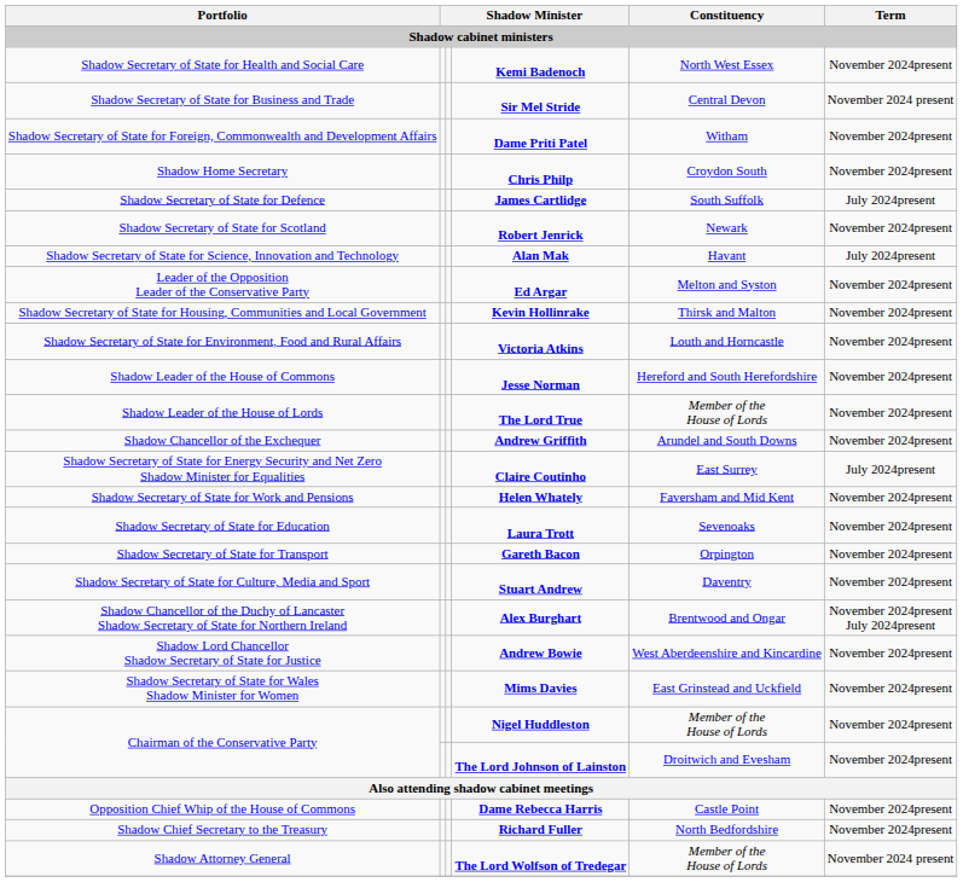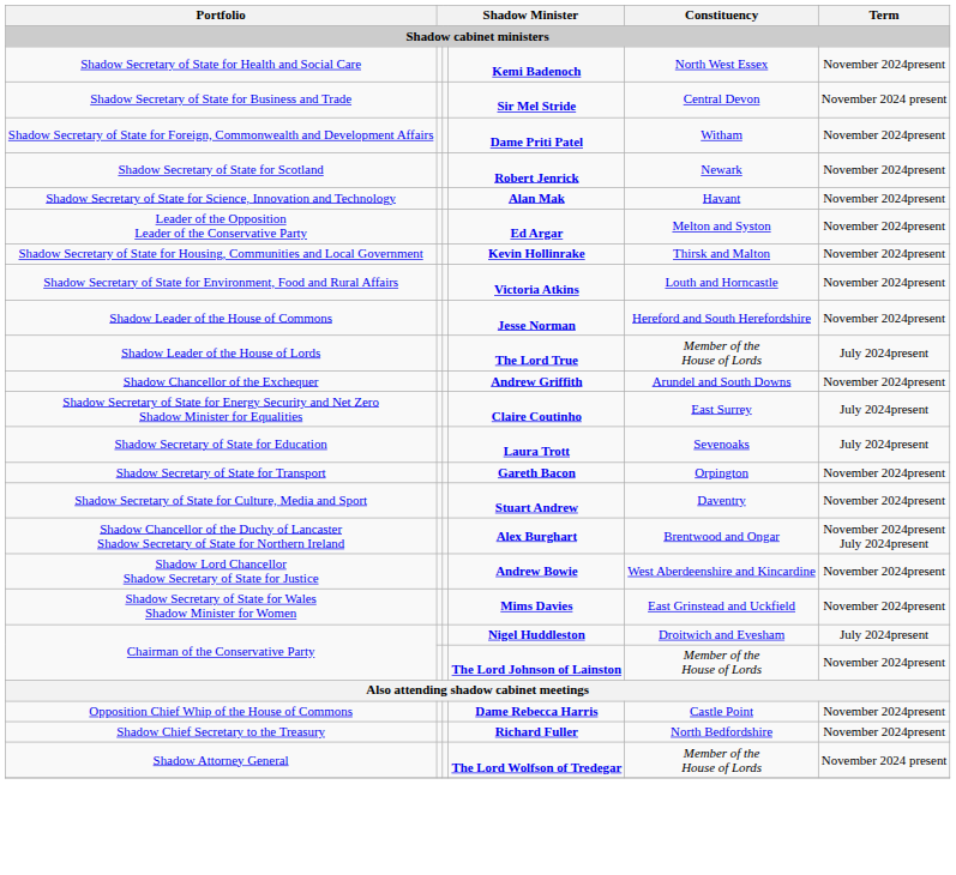- row: Shadow Home Secretary | Chris Philp | Croydon South | November 2024present
- row: Shadow Secretary of State for Defence | James Cartlidge | South Suffolk | July 2024present
Alan Mak | Term: July 2024present -> November 2024present
The Lord True | Term: November 2024present -> July 2024present
- row: Shadow Secretary of State for Work and Pensions | Helen Whately | Faversham and Mid Kent | November 2024present
Laura Trott | Term: November 2024present -> July 2024present
Nigel Huddleston | Constituency: Member of the House of Lords -> Droitwich and Evesham
Nigel Huddleston | Term: November 2024present -> July 2024present
The Lord Johnson of Lainston | Constituency: Droitwich and Evesham -> Member of the House of Lords
